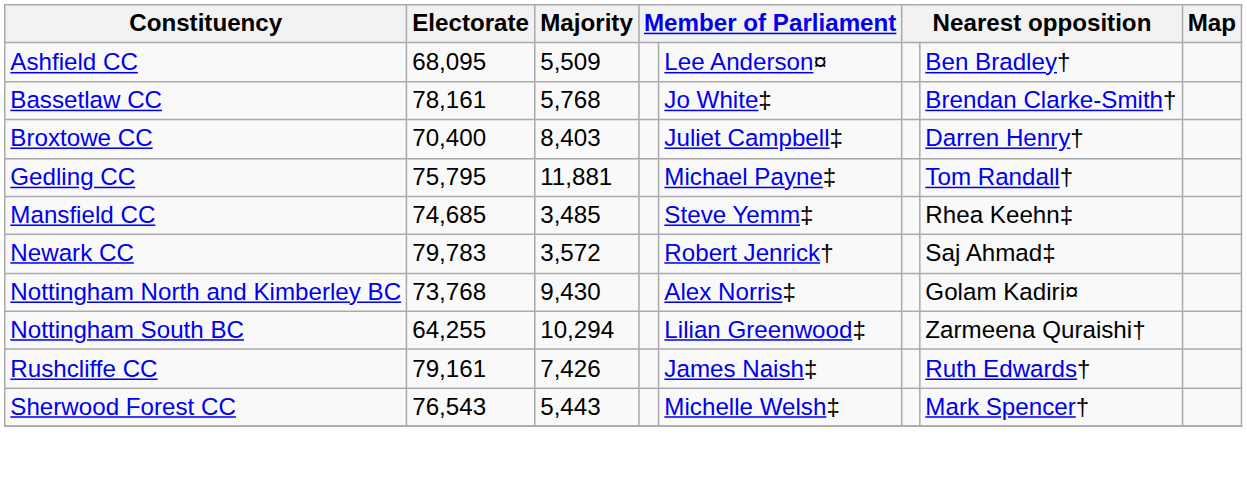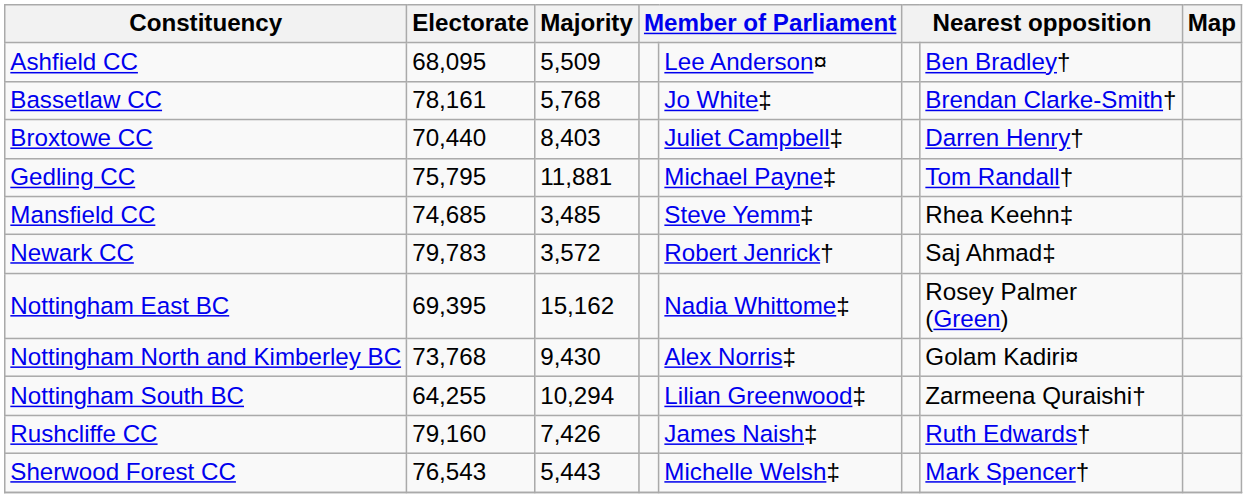Broxtowe CC | Electorate: 70,400 -> 70,440
+ row: Nottingham East BC | 69,395 | 15,162 | Nadia Whittome‡ | Rosey Palmer (Green)
Rushcliffe CC | Electorate: 79,161 -> 79,160
